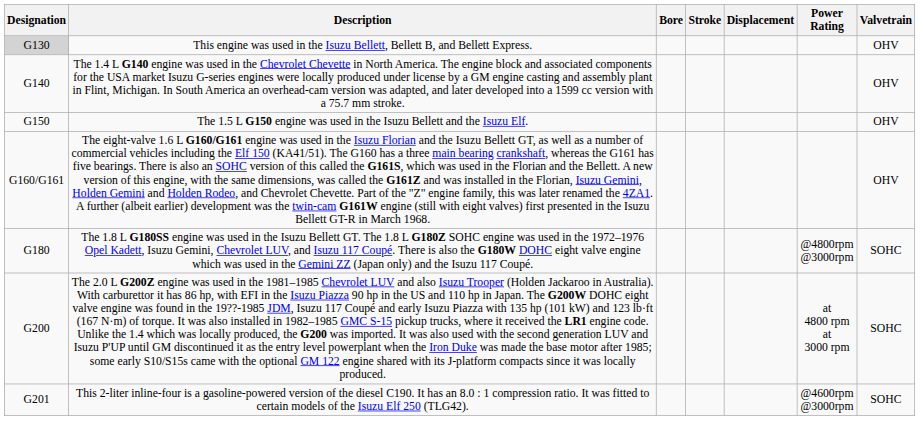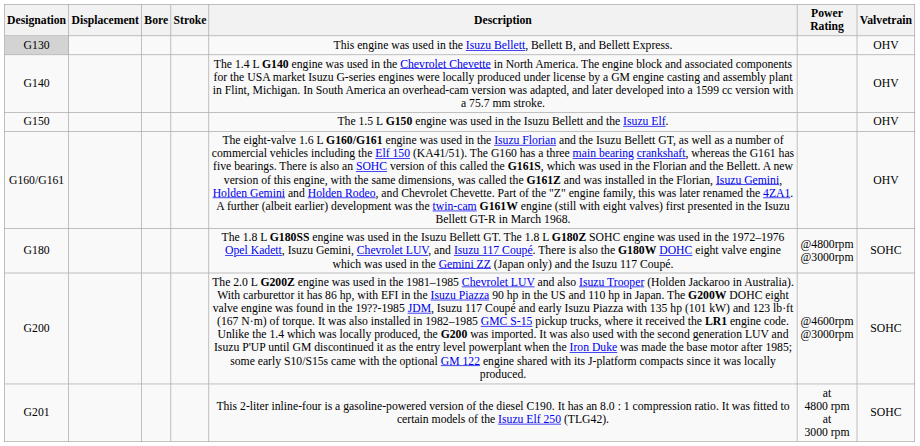columns swapped: Description <-> Displacement
row 7 | Power Rating: at 4800 rpm at 3000 rpm -> @4600rpm @3000rpm
row 8 | Power Rating: @4600rpm @3000rpm -> at 4800 rpm at 3000 rpm
